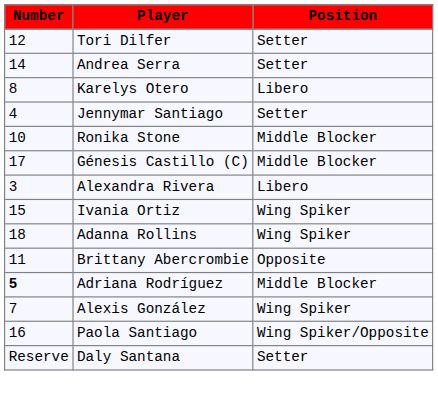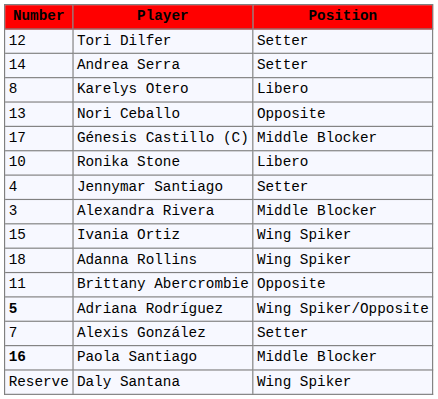+ row: 13 | Nori Ceballo | Opposite
rows swapped: Jennymar Santiago <-> Génesis Castillo (C)
Ronika Stone | Position: Middle Blocker -> Libero
Alexandra Rivera | Position: Libero -> Middle Blocker
Adriana Rodríguez | Position: Middle Blocker -> Wing Spiker/Opposite
Alexis González | Position: Wing Spiker -> Setter
Paola Santiago | Number: normal -> bold
Paola Santiago | Position: Wing Spiker/Opposite -> Middle Blocker
Daly Santana | Position: Setter -> Wing Spiker
